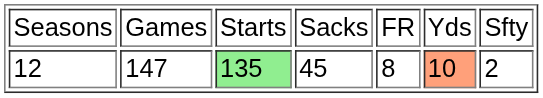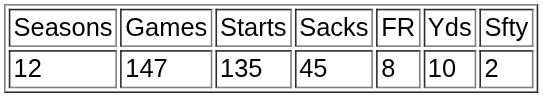12 | column 3: lightgreen background -> no background
12 | column 6: lightsalmon background -> no background
